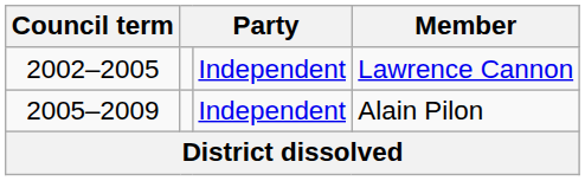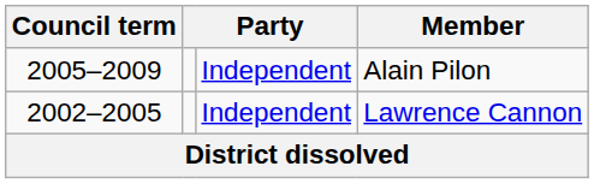rows swapped: Lawrence Cannon <-> Alain Pilon
